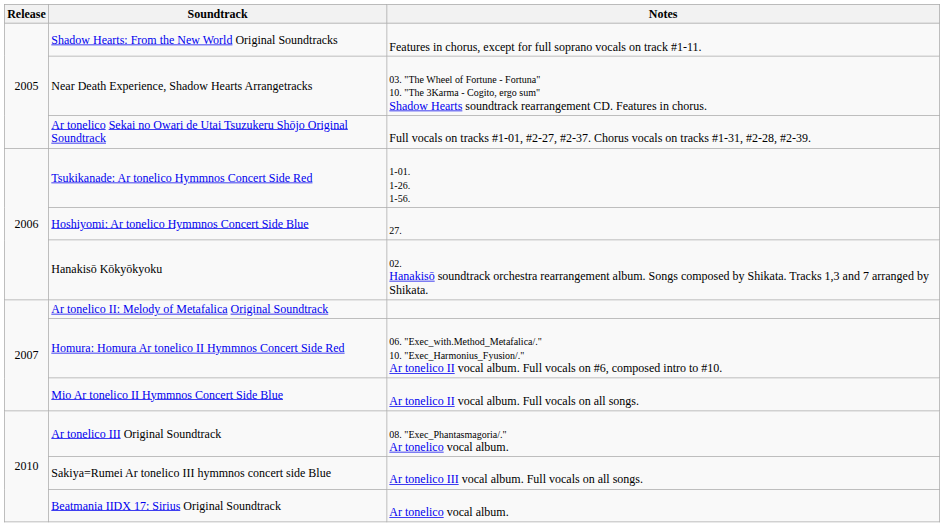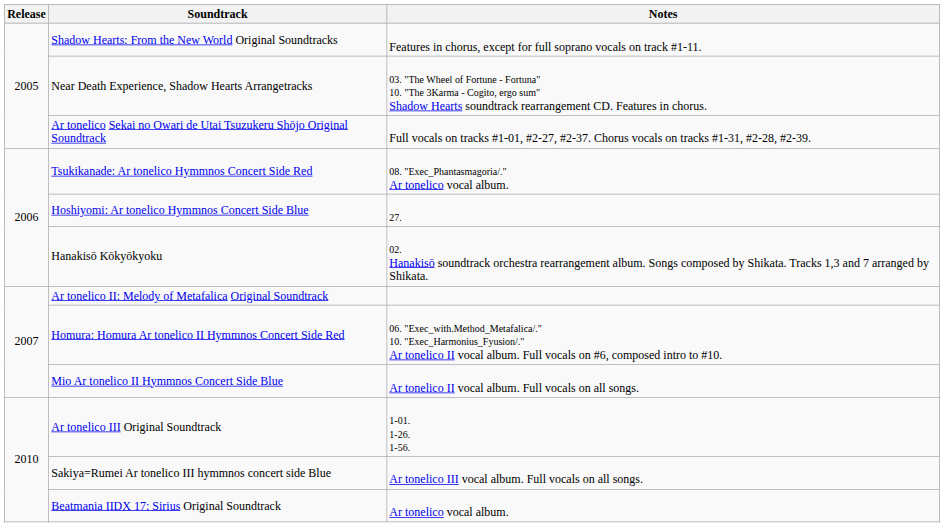Tsukikanade: Ar tonelico Hymmnos Concert Side Red | Notes: 1-01. 1-26. 1-56. -> 08. "Exec_Phantasmagoria/." Ar tonelico vocal album.
Ar tonelico III Original Soundtrack | Notes: 08. "Exec_Phantasmagoria/." Ar tonelico vocal album. -> 1-01. 1-26. 1-56.
